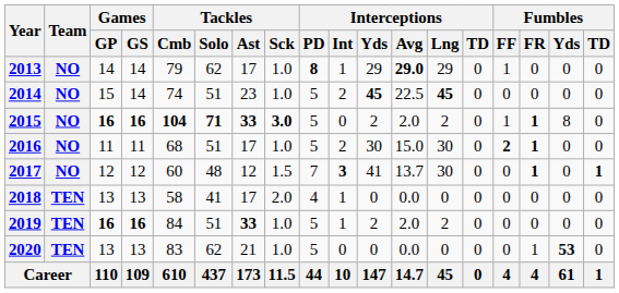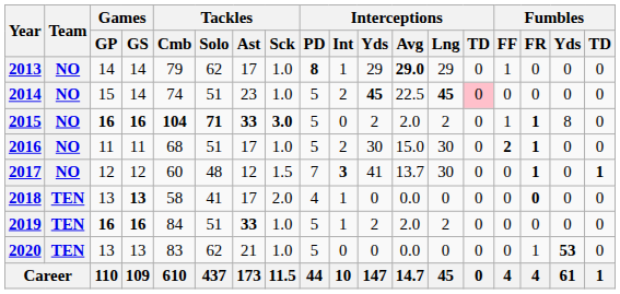2014 | Interceptions / TD: no background -> pink background
2018 | Games / GS: normal -> bold
2018 | Fumbles / FR: normal -> bold
